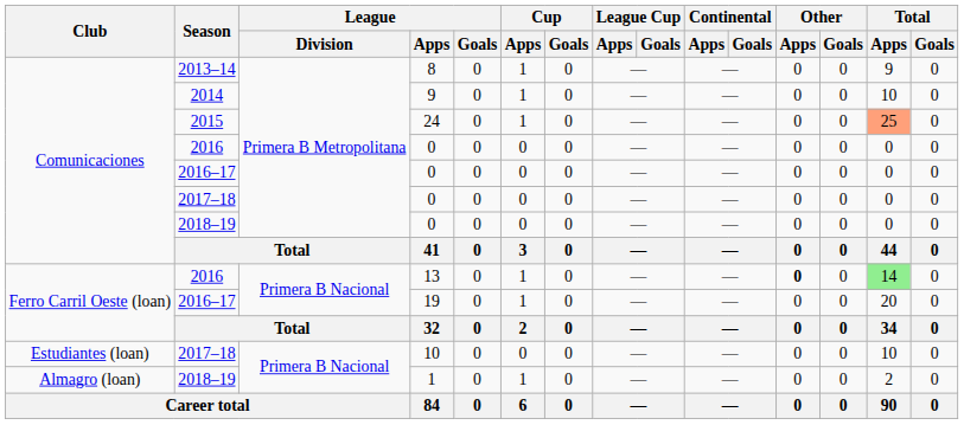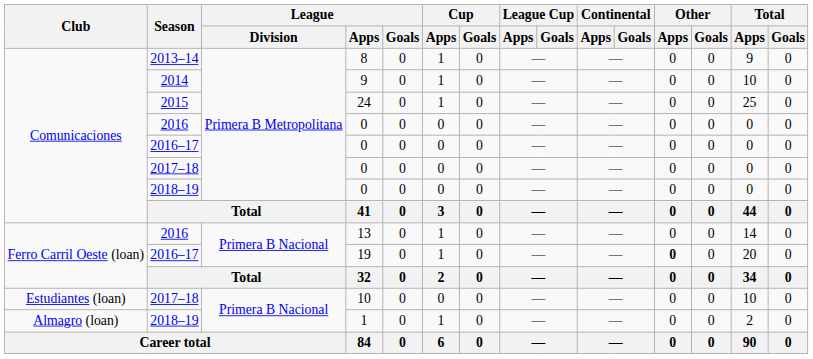24 | Total / Apps: lightsalmon background -> no background
13 | Other / Apps: bold -> normal
13 | Total / Apps: lightgreen background -> no background
19 | Other / Apps: normal -> bold
